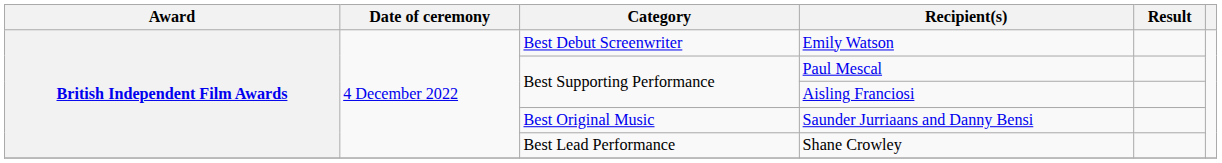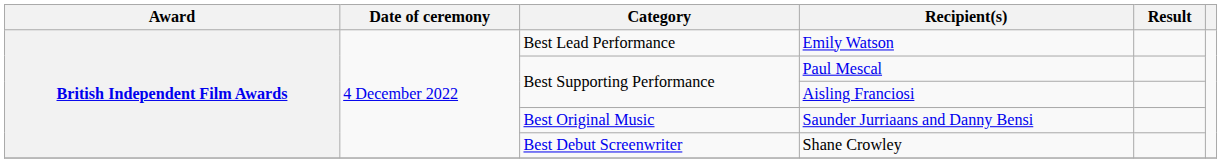Emily Watson | Category: Best Debut Screenwriter -> Best Lead Performance
Shane Crowley | Category: Best Lead Performance -> Best Debut Screenwriter
